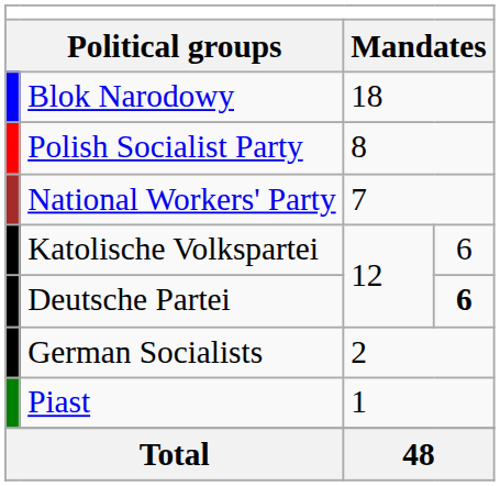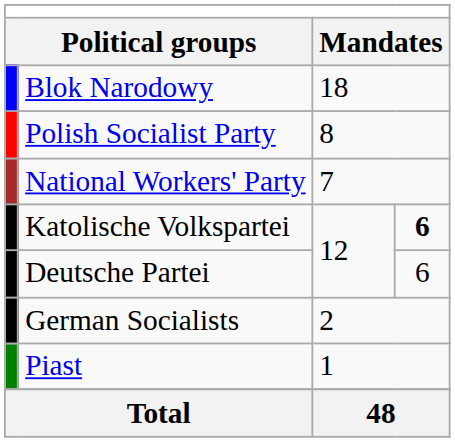Katolische Volkspartei | column 4: normal -> bold
Deutsche Partei | column 4: bold -> normal
